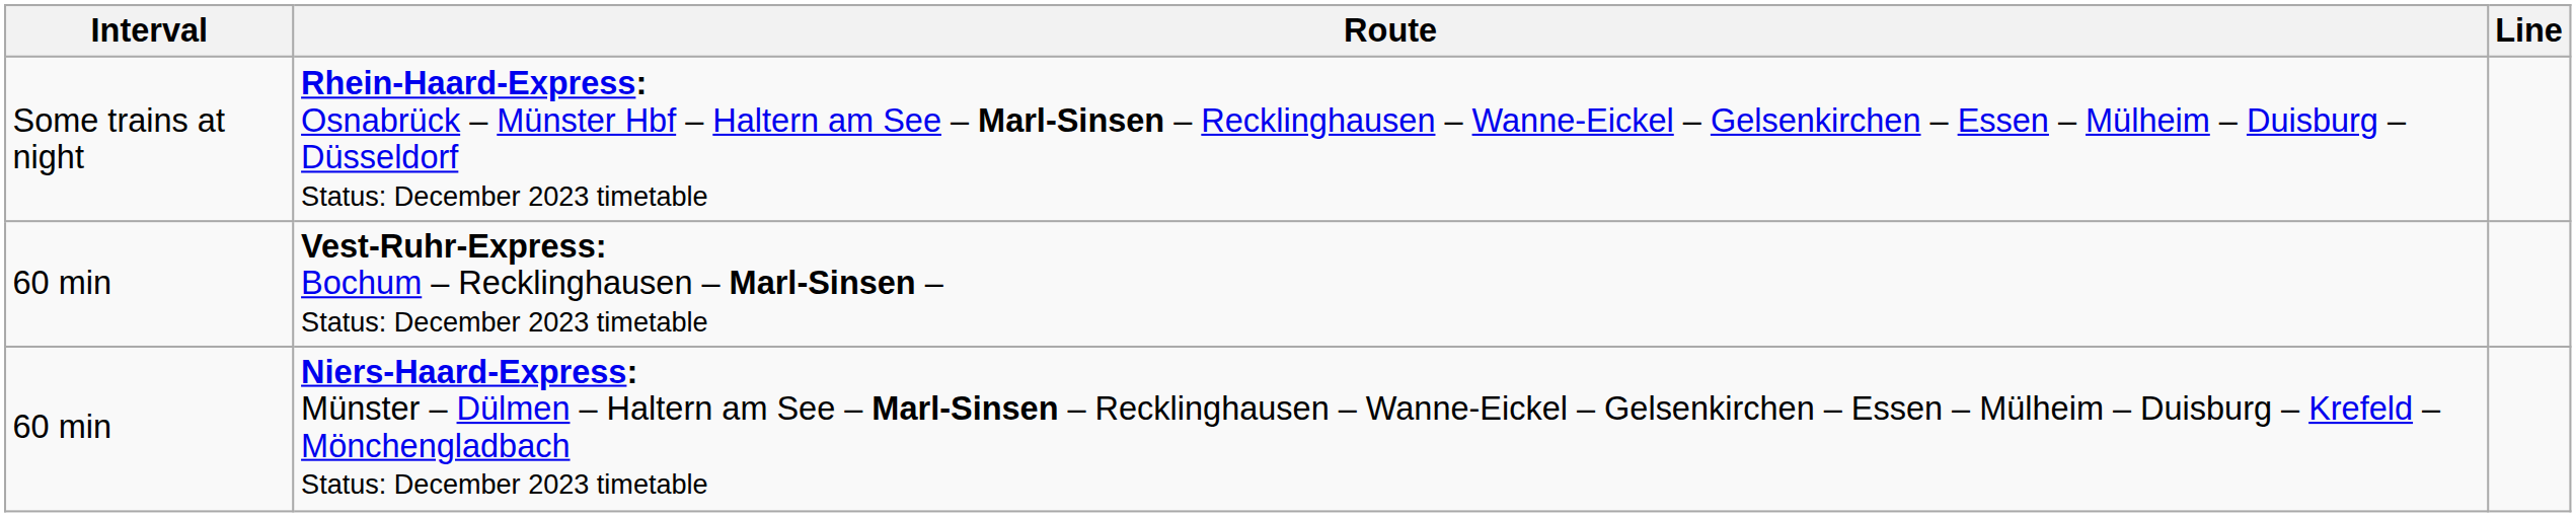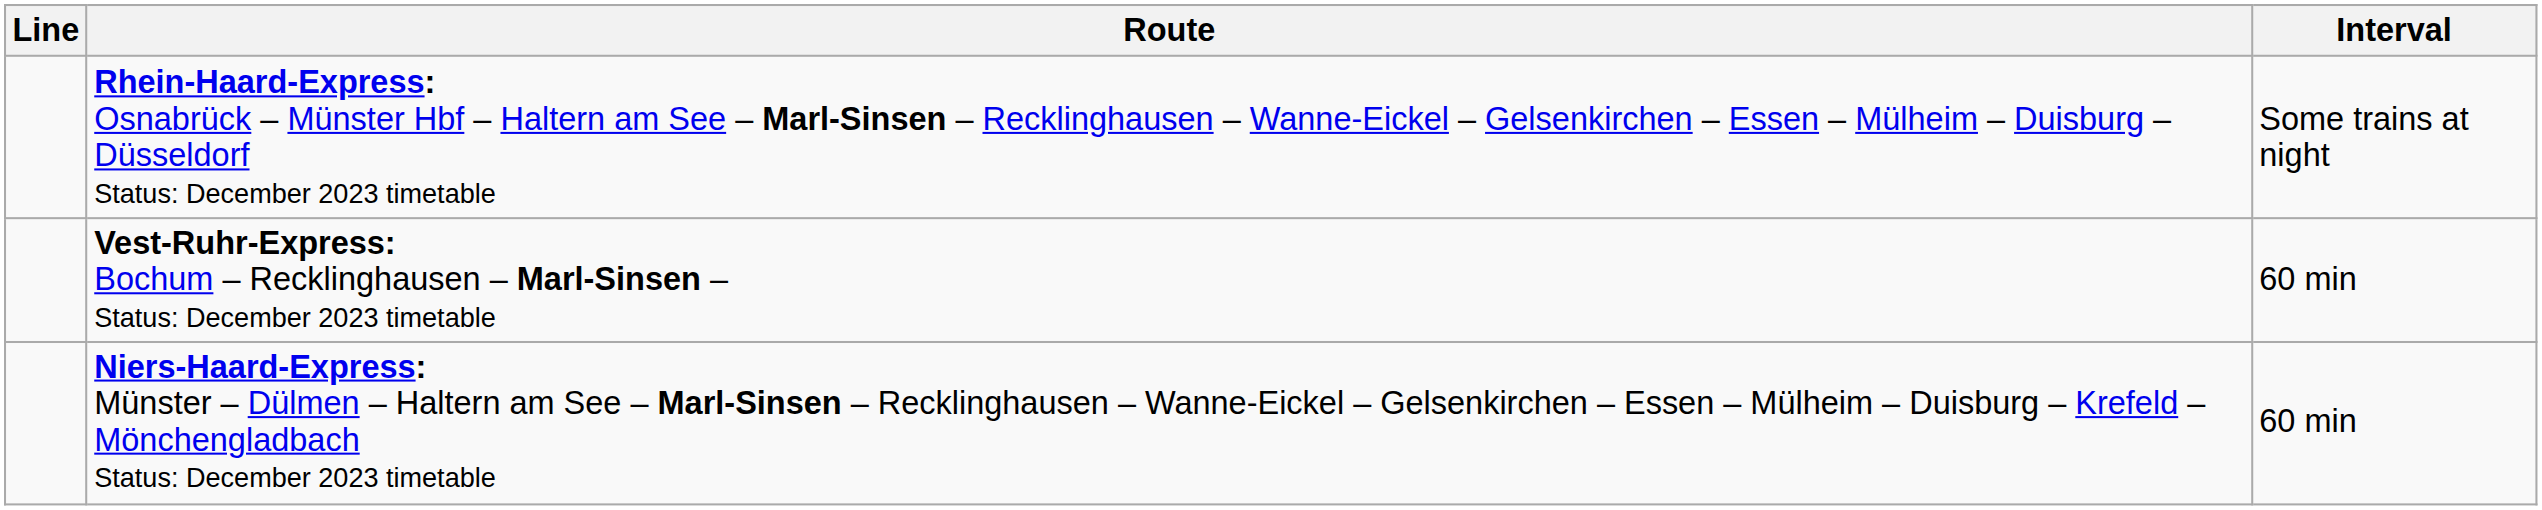columns swapped: Line <-> Interval
